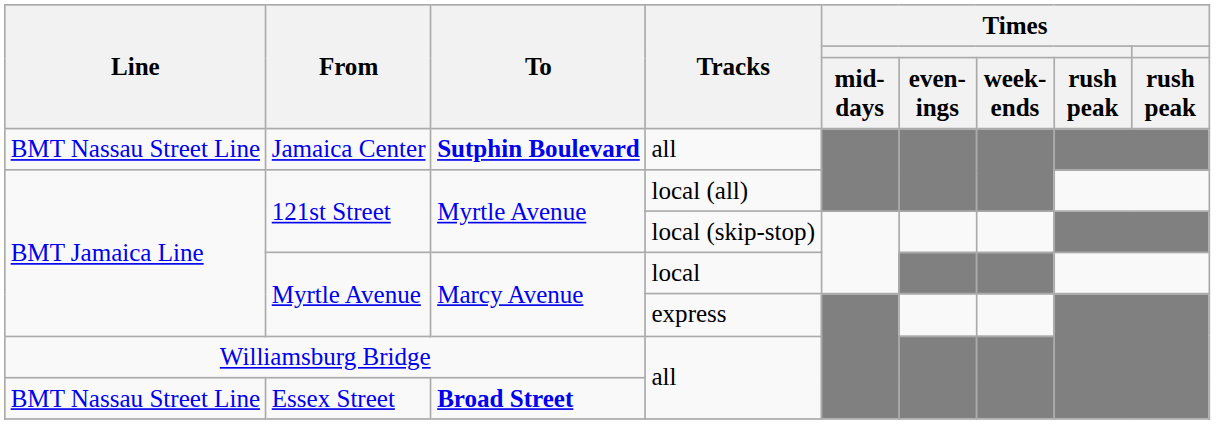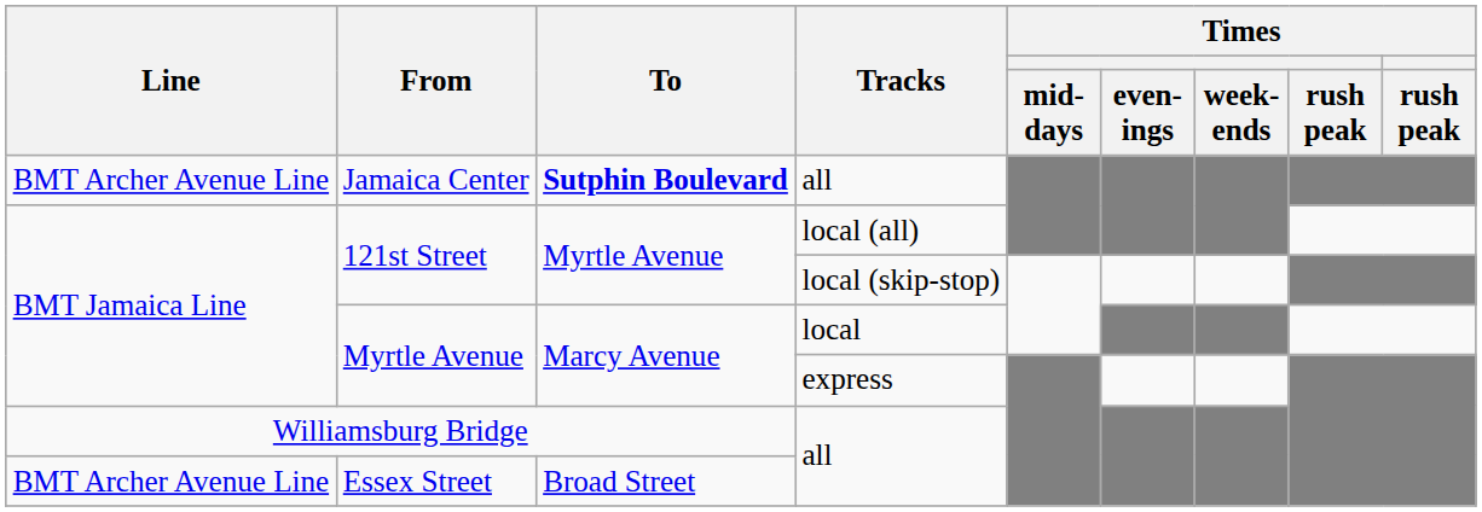Jamaica Center | Line: BMT Nassau Street Line -> BMT Archer Avenue Line
Essex Street | Line: BMT Nassau Street Line -> BMT Archer Avenue Line
Essex Street | To: bold -> normal
